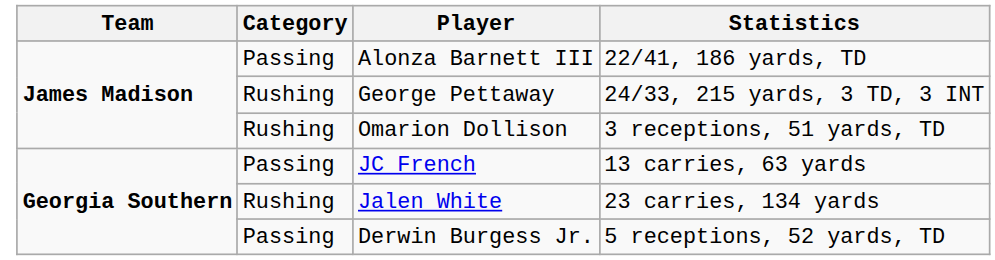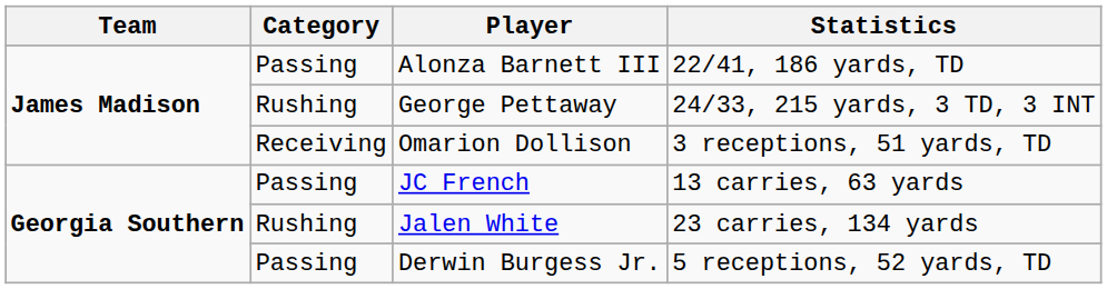Omarion Dollison | Category: Rushing -> Receiving
